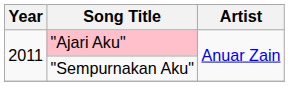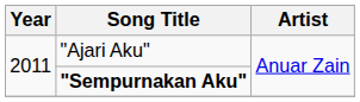"Ajari Aku" | Song Title: pink background -> no background
"Sempurnakan Aku" | Song Title: normal -> bold
